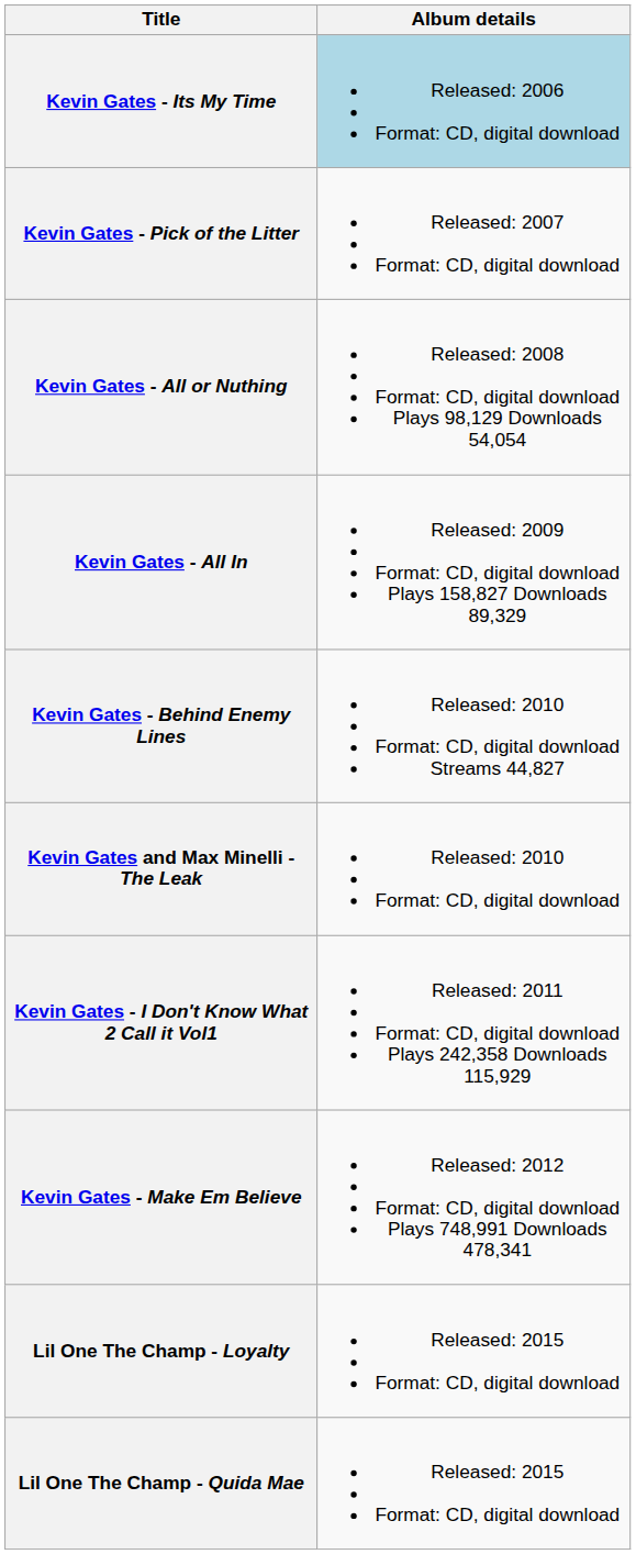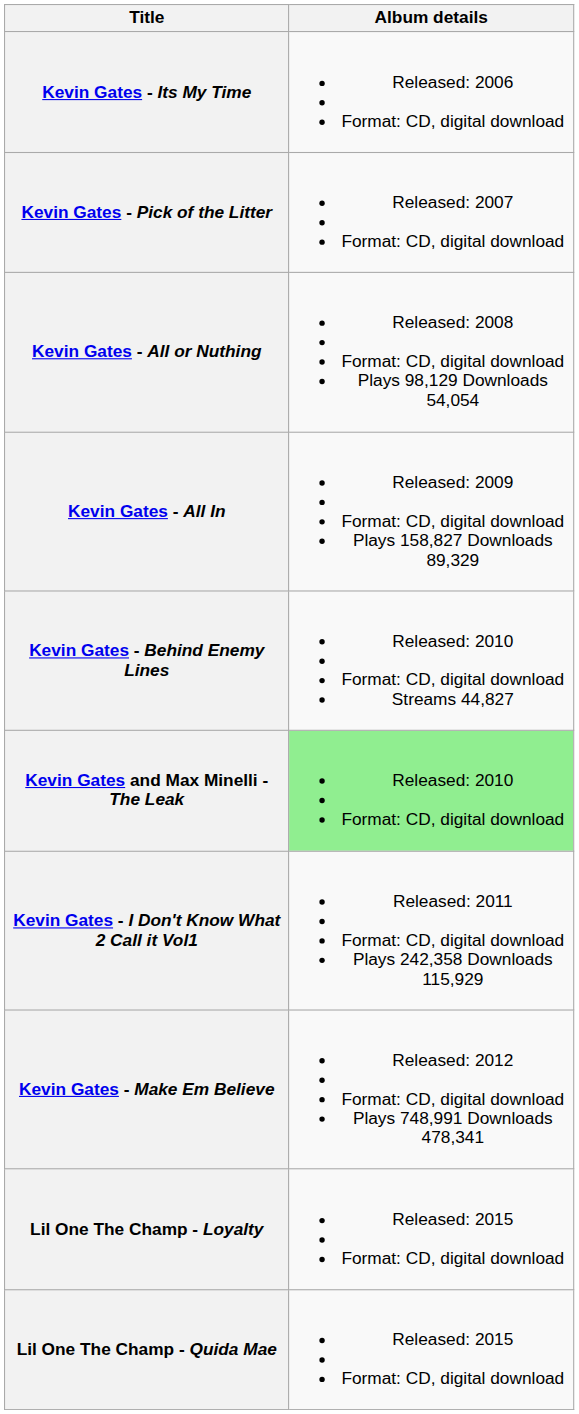Kevin Gates - Its My Time | Album details: lightblue background -> no background
Kevin Gates and Max Minelli - The Leak | Album details: no background -> lightgreen background
